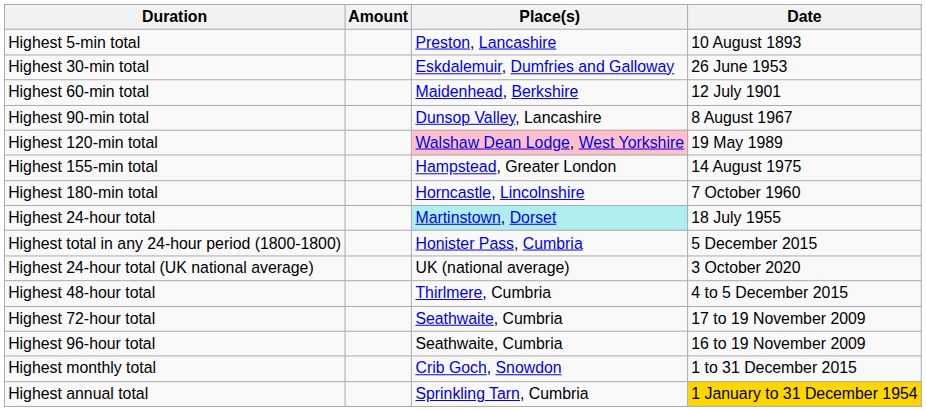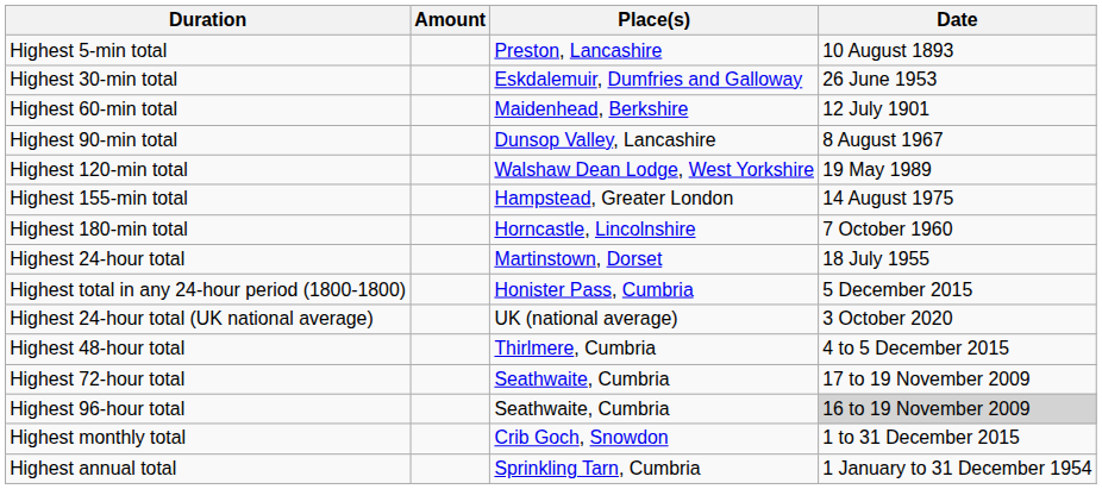row 6 | Place(s): pink background -> no background
row 9 | Place(s): paleturquoise background -> no background
row 14 | Date: no background -> lightgrey background
row 16 | Date: gold background -> no background
